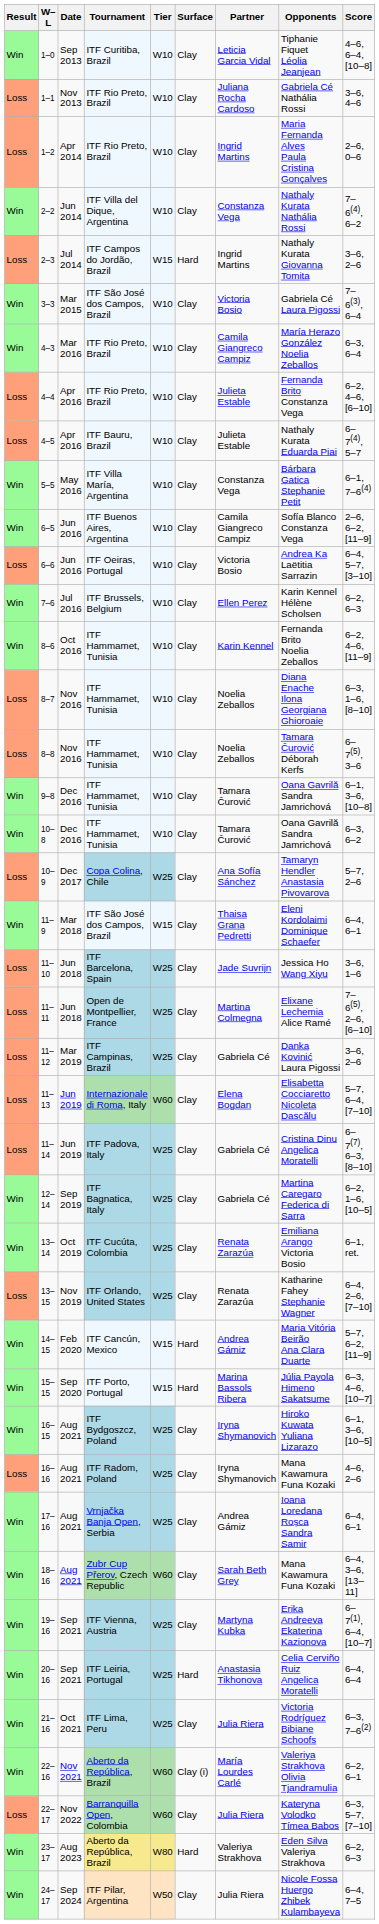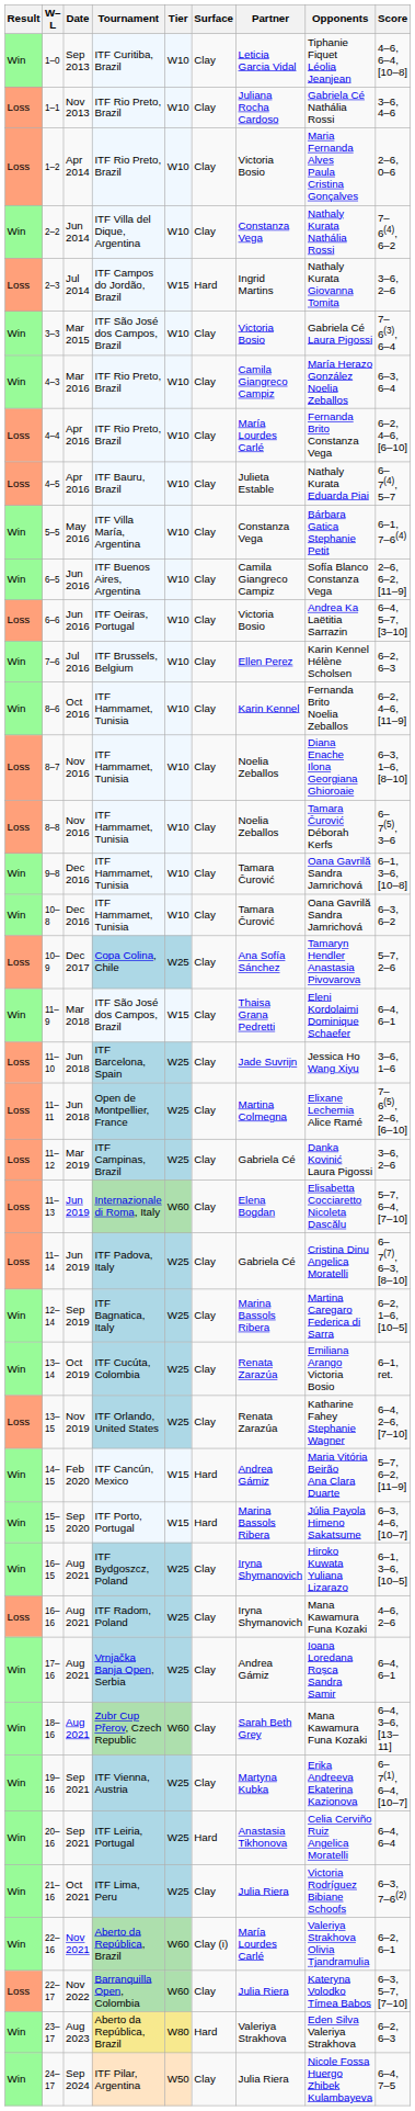1–2 | Partner: Ingrid Martins -> Victoria Bosio
4–4 | Partner: Julieta Estable -> María Lourdes Carlé
12–14 | Partner: Gabriela Cé -> Marina Bassols Ribera
